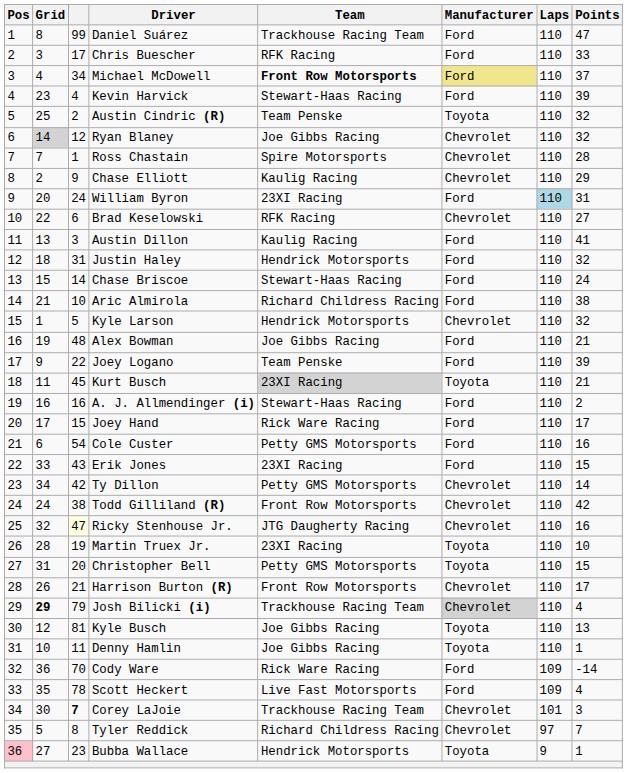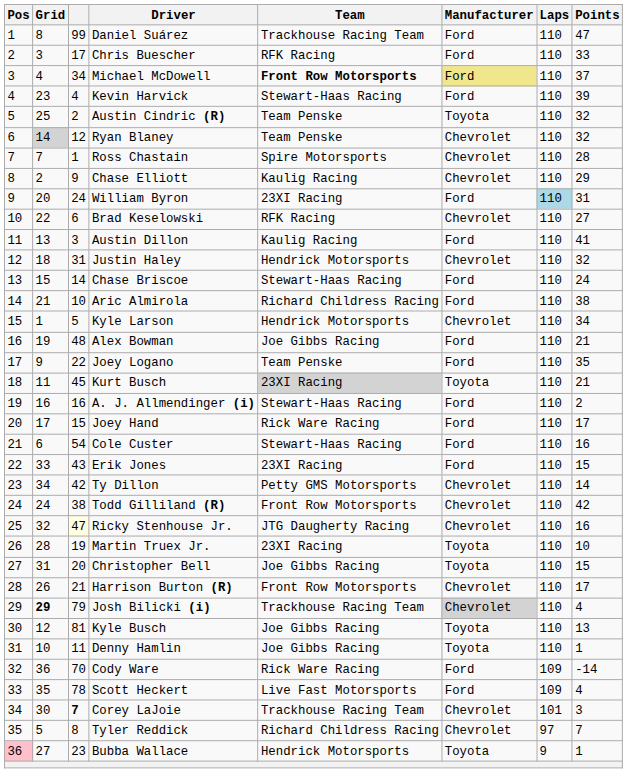Ryan Blaney | Team: Joe Gibbs Racing -> Team Penske
Justin Haley | Manufacturer: Ford -> Chevrolet
Kyle Larson | Points: 32 -> 34
Joey Logano | Points: 39 -> 35
Cole Custer | Team: Petty GMS Motorsports -> Stewart-Haas Racing
Christopher Bell | Team: Petty GMS Motorsports -> Joe Gibbs Racing
